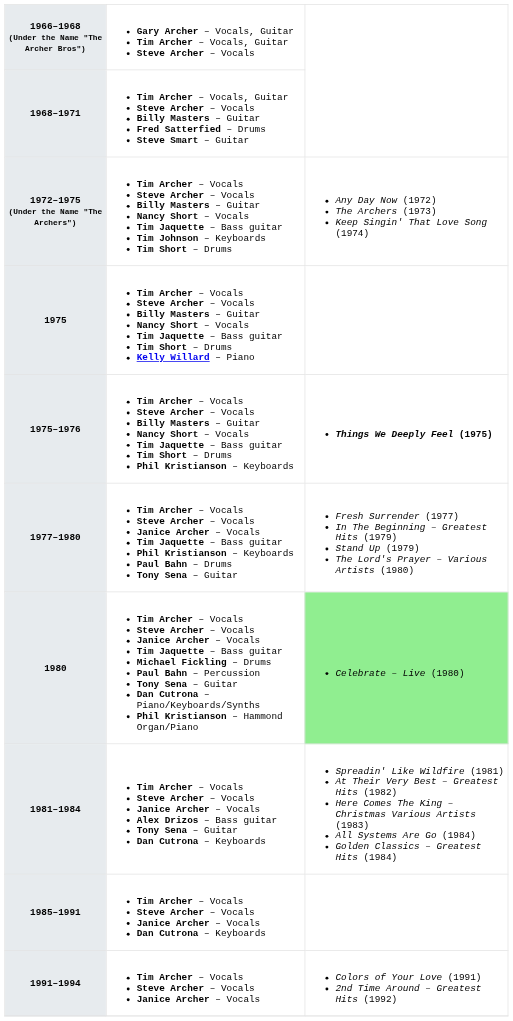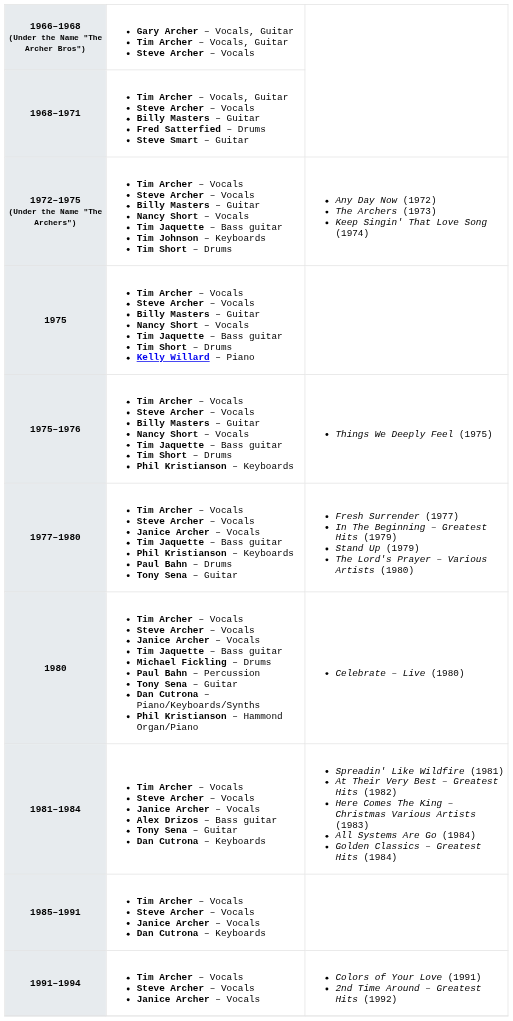1975–1976 | column 3: bold -> normal
1980 | column 3: lightgreen background -> no background
